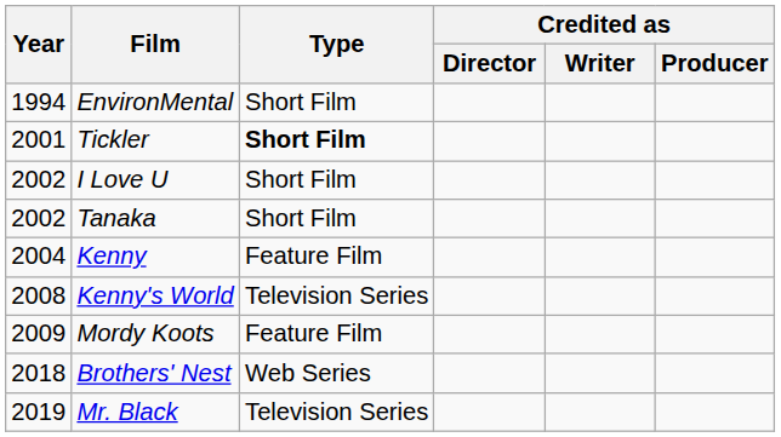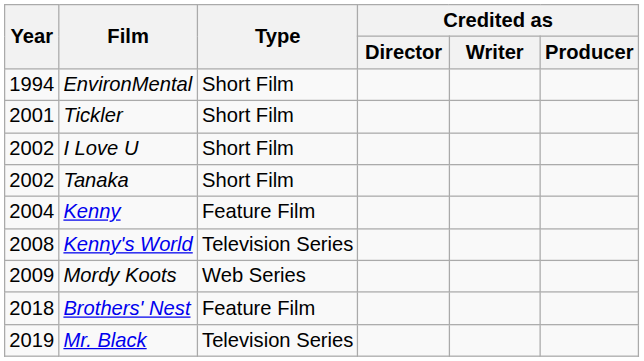Tickler | Type: bold -> normal
Mordy Koots | Type: Feature Film -> Web Series
Brothers' Nest | Type: Web Series -> Feature Film
